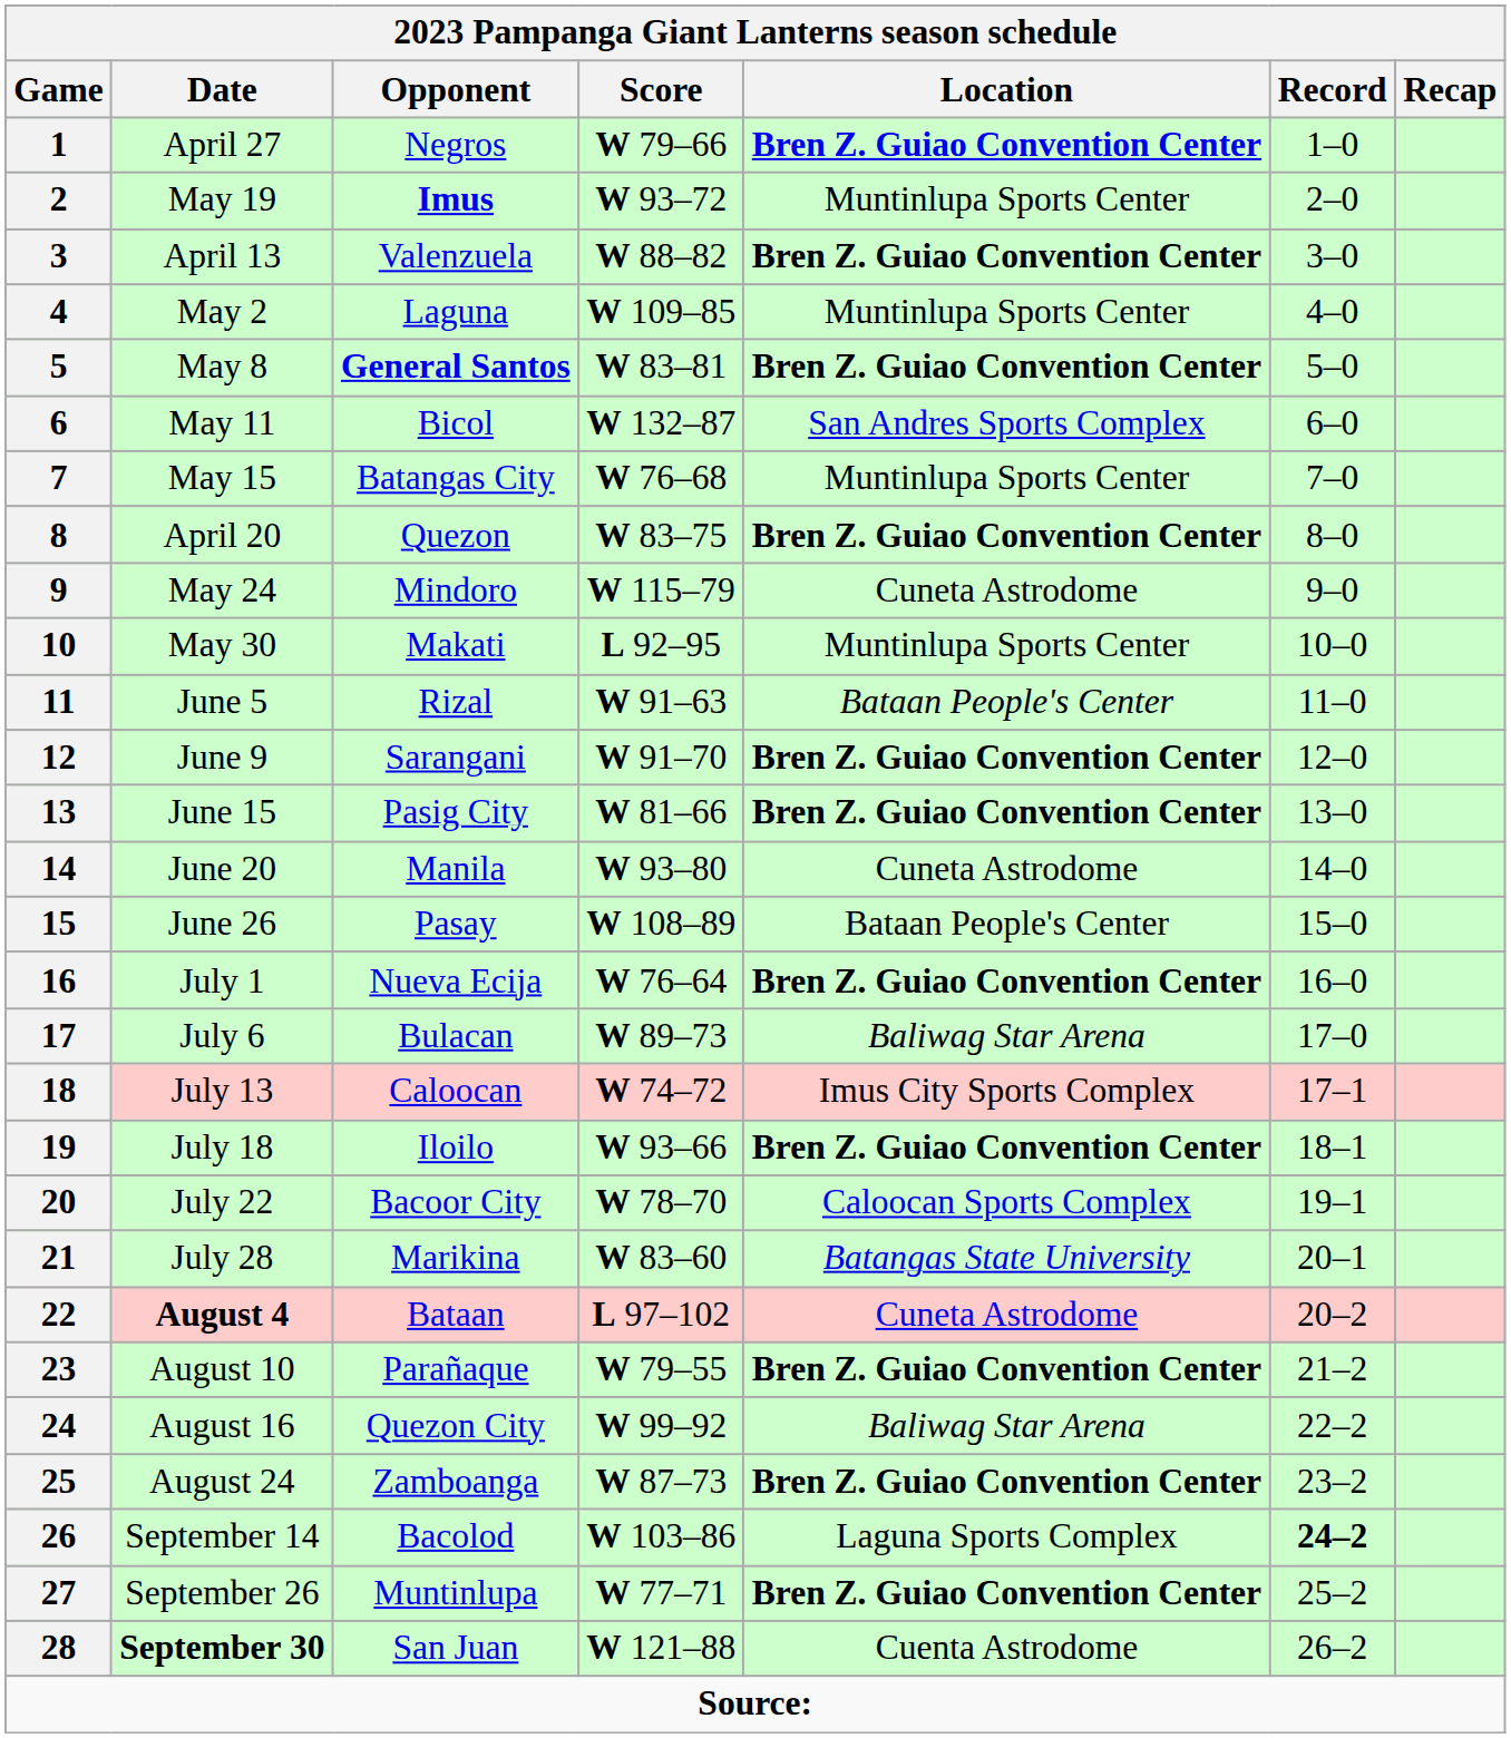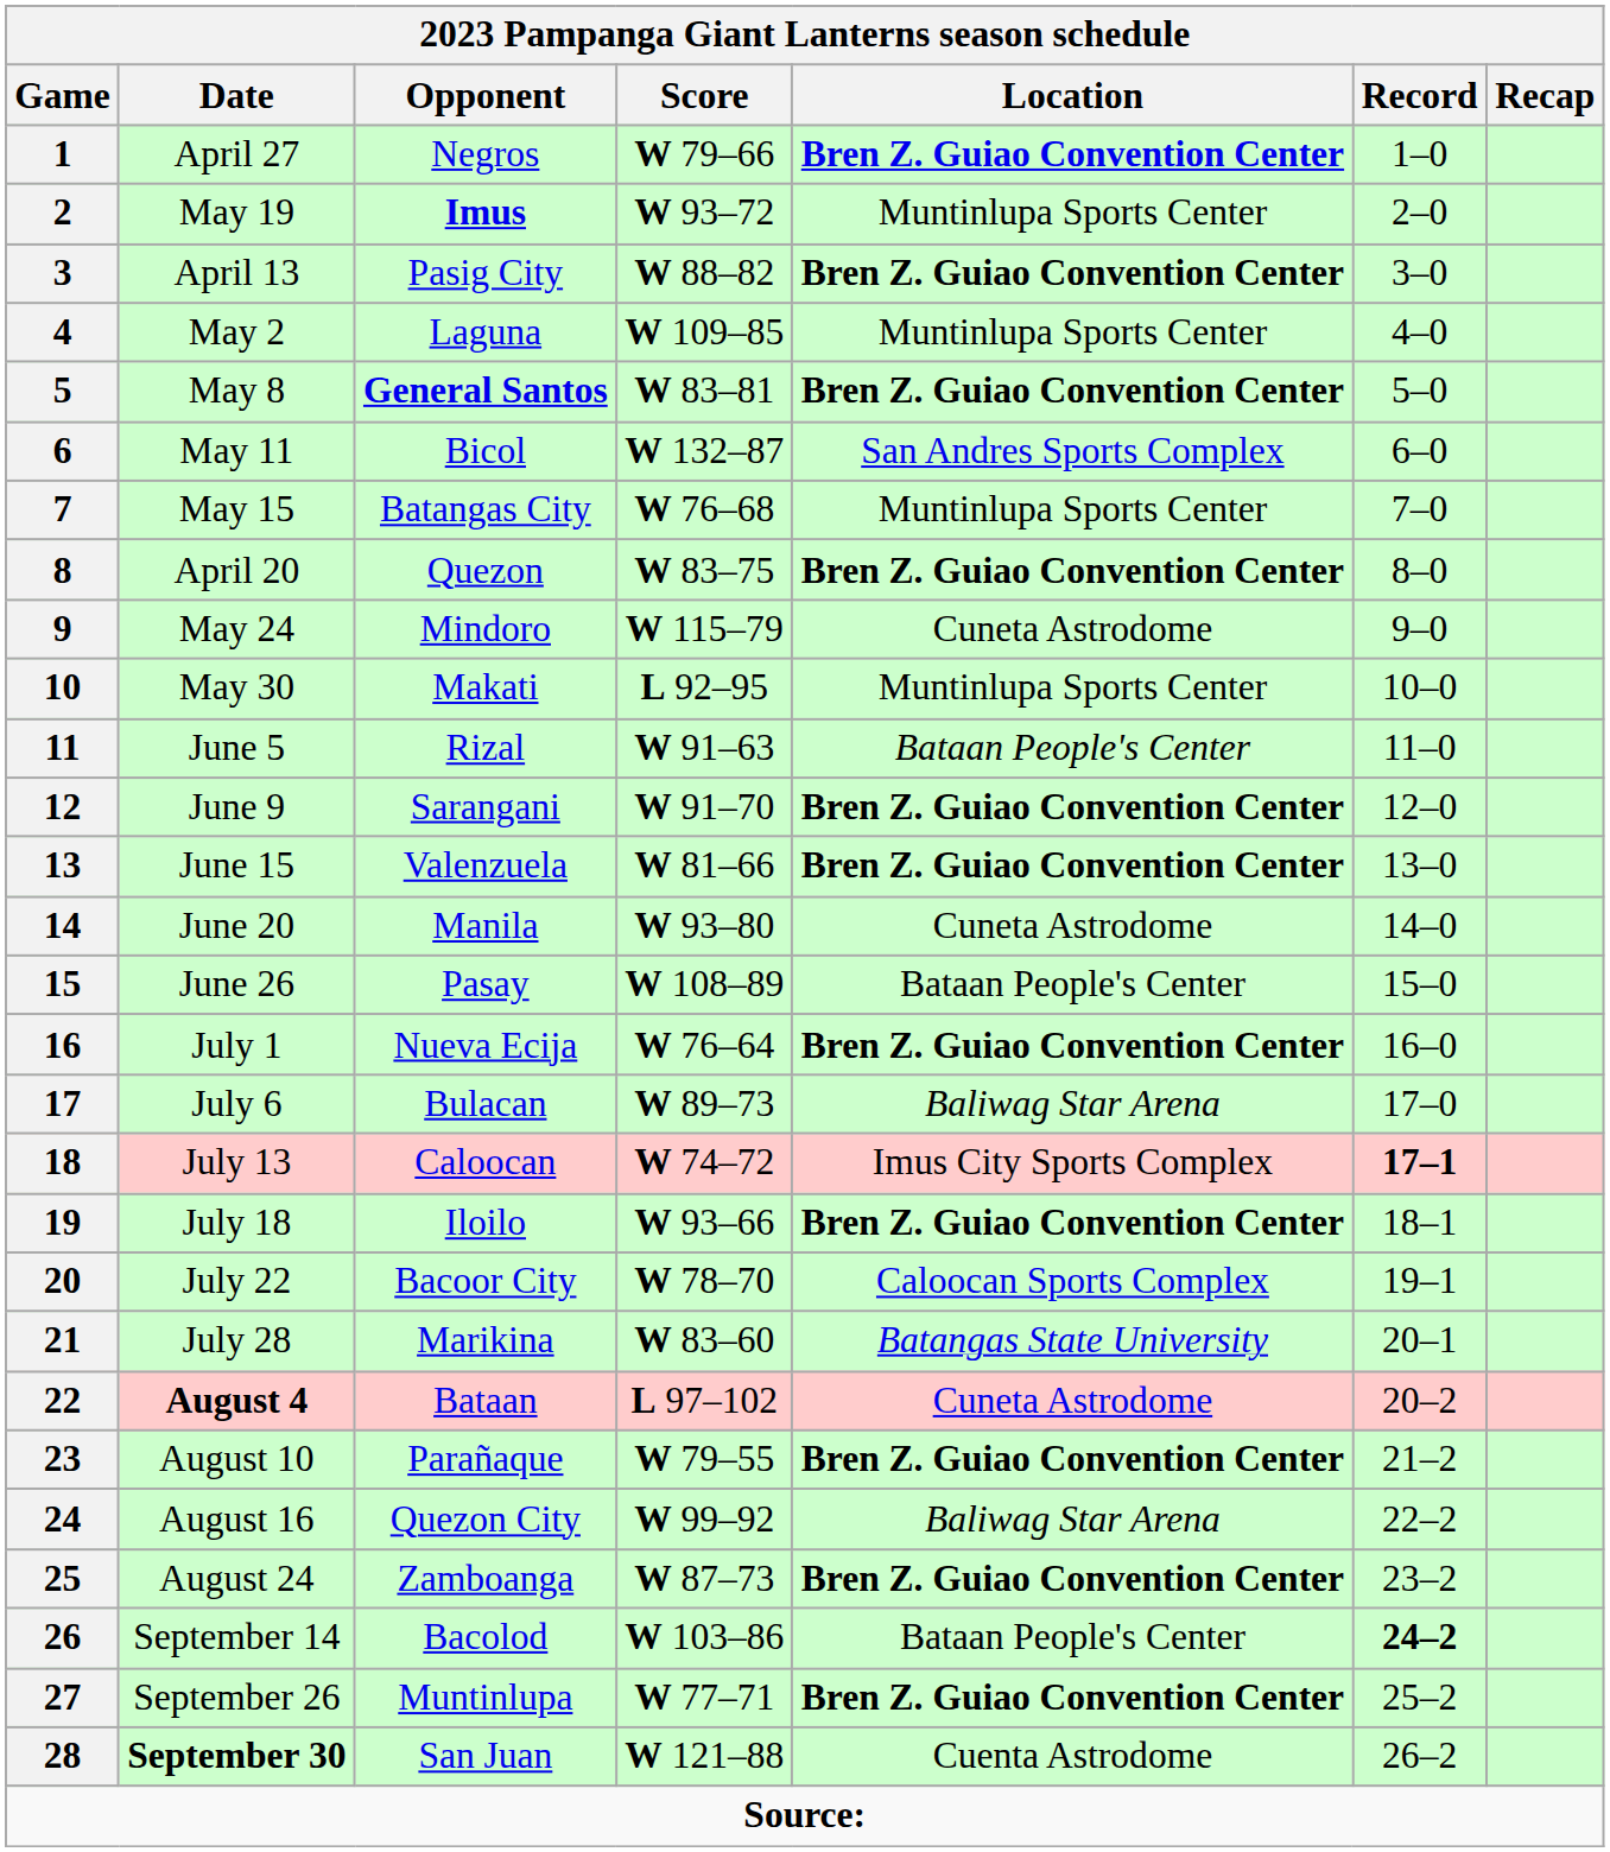3 | Opponent: Valenzuela -> Pasig City
13 | Opponent: Pasig City -> Valenzuela
18 | Record: normal -> bold
26 | Location: Laguna Sports Complex -> Bataan People's Center
